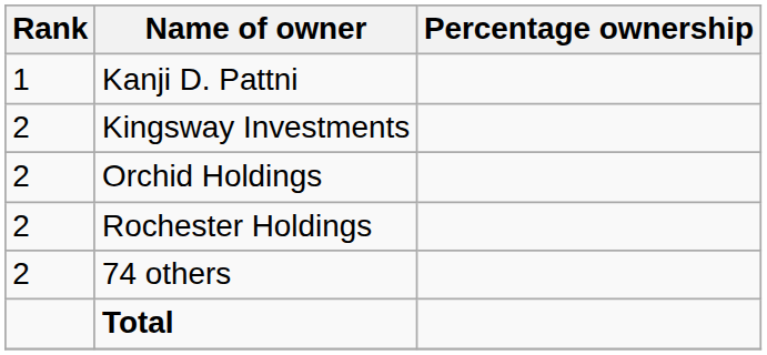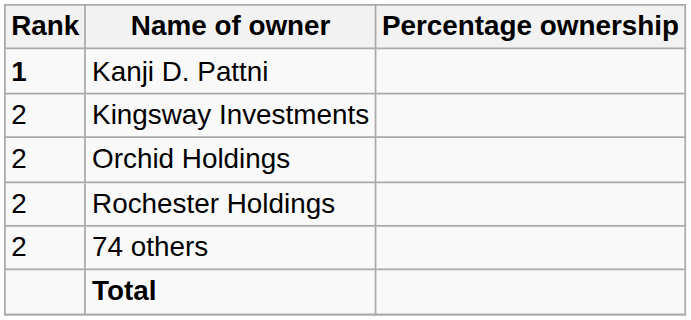Kanji D. Pattni | Rank: normal -> bold
